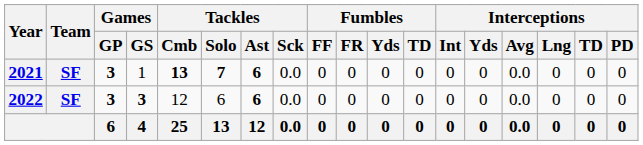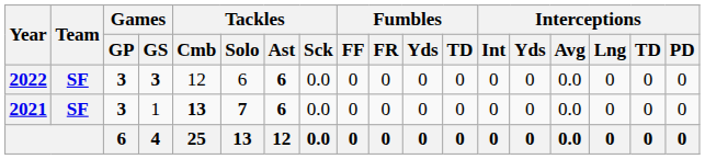rows swapped: 2021 <-> 2022
